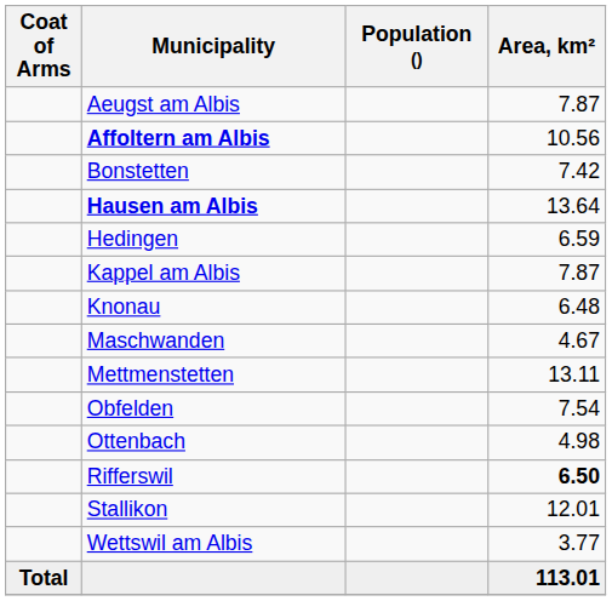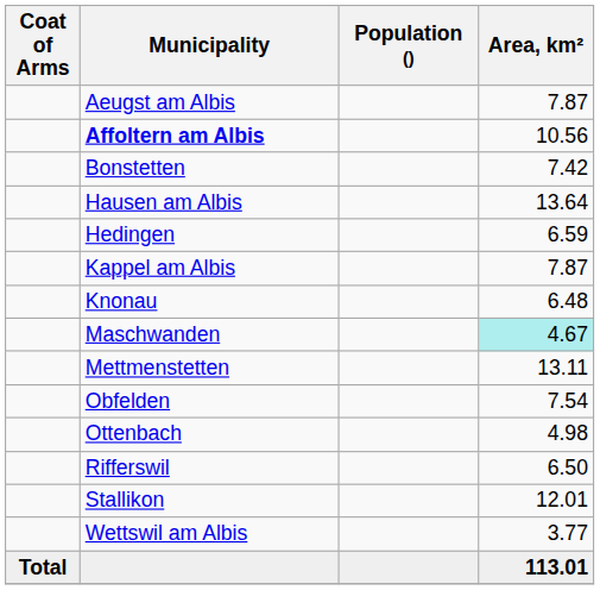Hausen am Albis | Municipality: bold -> normal
Maschwanden | Area, km²: no background -> paleturquoise background
Rifferswil | Area, km²: bold -> normal
